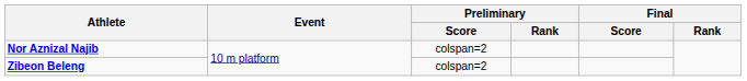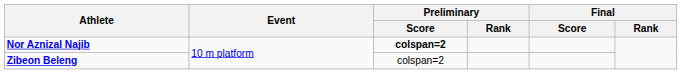Nor Aznizal Najib | Preliminary / Score: normal -> bold
